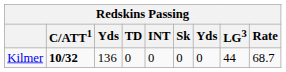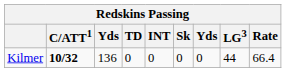Kilmer | Rate: 68.7 -> 66.4
